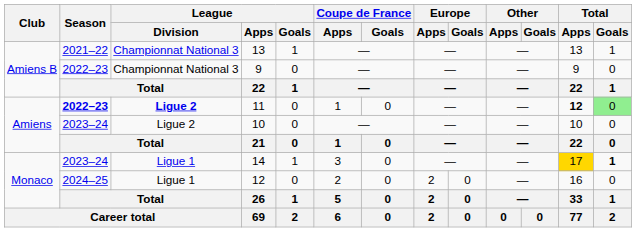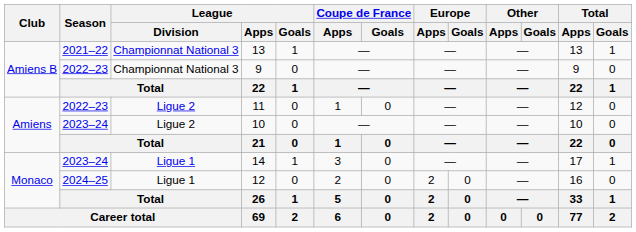11 | Season: bold -> normal
11 | League / Division: bold -> normal
11 | Total / Apps: bold -> normal
11 | Total / Goals: lightgreen background -> no background
14 | Total / Apps: gold background -> no background
14 | Total / Goals: bold -> normal
